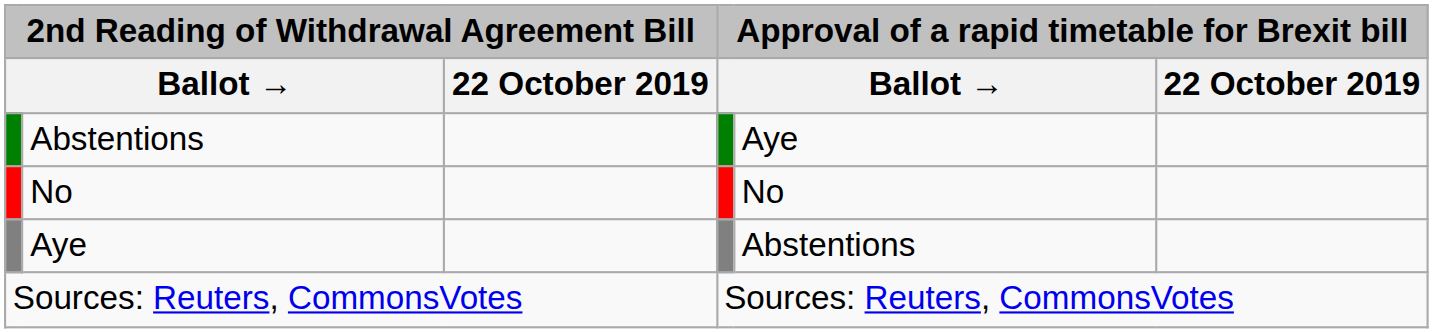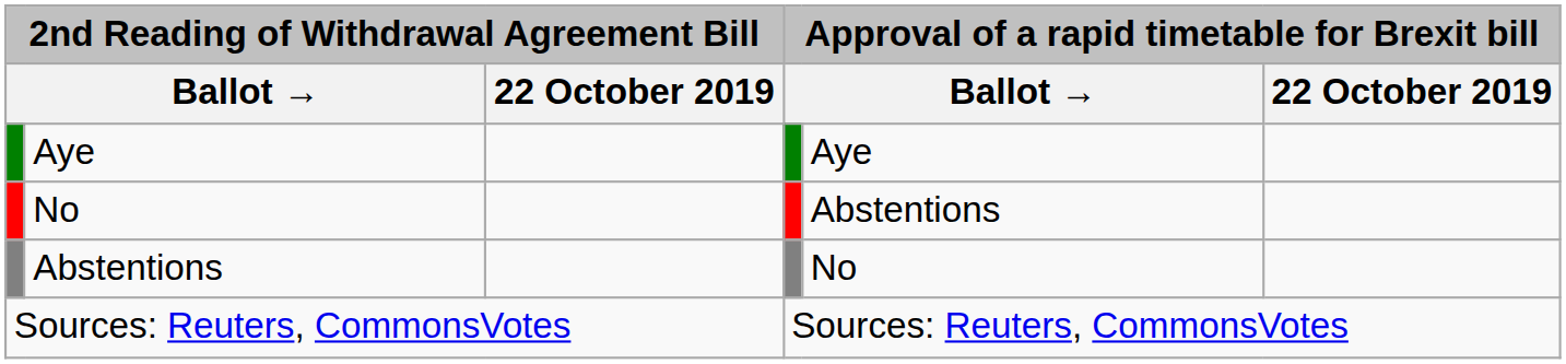row 3 | column 2: Abstentions -> Aye
row 4 | column 5: No -> Abstentions
row 5 | column 2: Aye -> Abstentions
row 5 | column 5: Abstentions -> No
